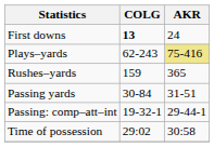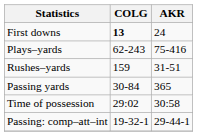Plays–yards | AKR: khaki background -> no background
Rushes–yards | AKR: 365 -> 31-51
Passing yards | AKR: 31-51 -> 365
rows swapped: Passing: comp–att–int <-> Time of possession
